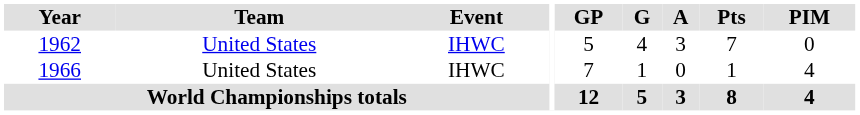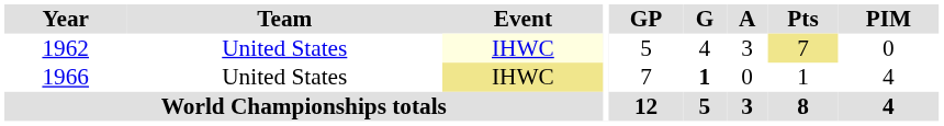1962 | Event: no background -> lightyellow background
1962 | Pts: no background -> khaki background
1966 | Event: no background -> khaki background
1966 | G: normal -> bold
